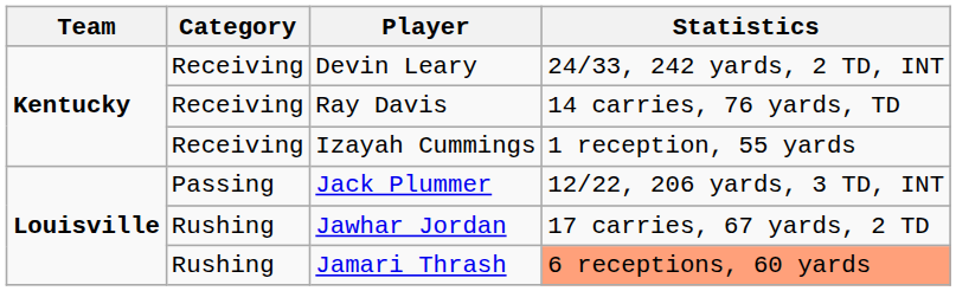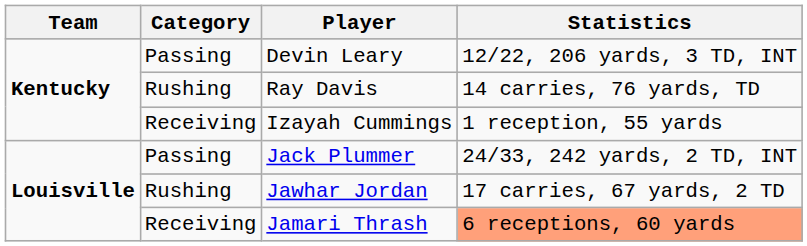Devin Leary | Category: Receiving -> Passing
Devin Leary | Statistics: 24/33, 242 yards, 2 TD, INT -> 12/22, 206 yards, 3 TD, INT
Ray Davis | Category: Receiving -> Rushing
Jack Plummer | Statistics: 12/22, 206 yards, 3 TD, INT -> 24/33, 242 yards, 2 TD, INT
Jamari Thrash | Category: Rushing -> Receiving
